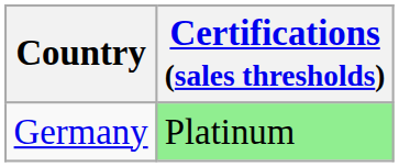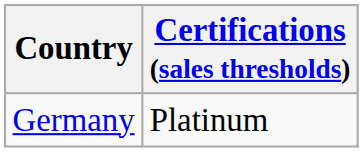Germany | Certifications (sales thresholds): lightgreen background -> no background
